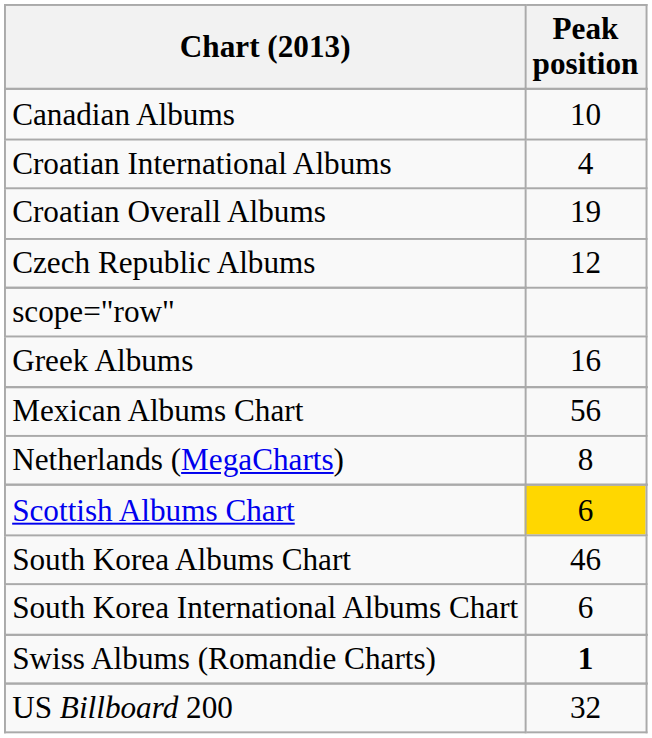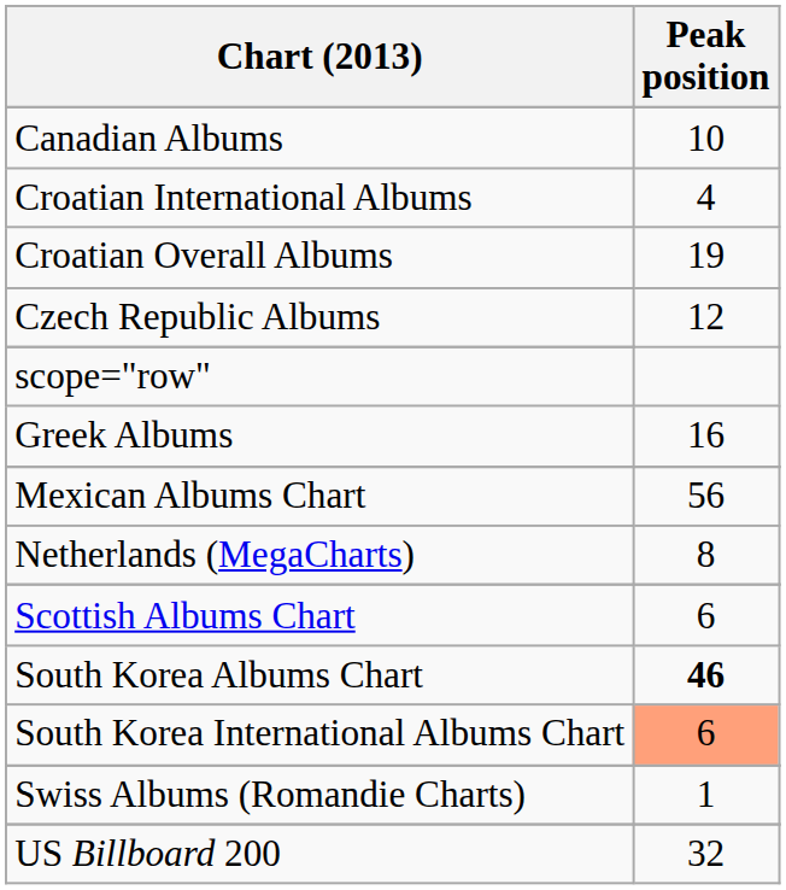Scottish Albums Chart | Peak position: gold background -> no background
South Korea Albums Chart | Peak position: normal -> bold
South Korea International Albums Chart | Peak position: no background -> lightsalmon background
Swiss Albums (Romandie Charts) | Peak position: bold -> normal
